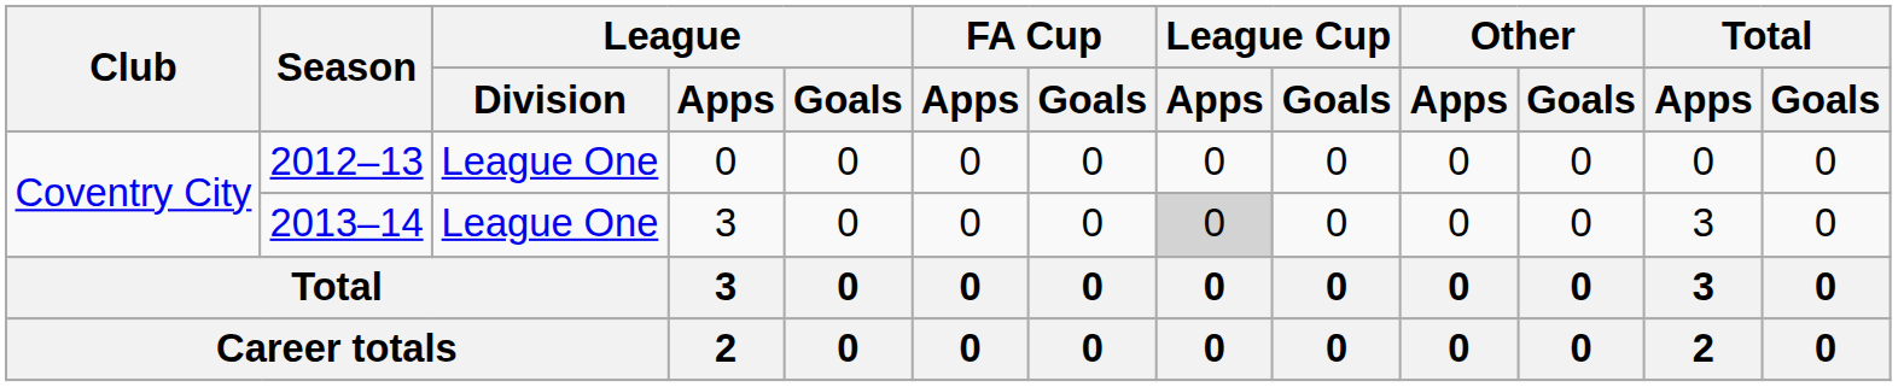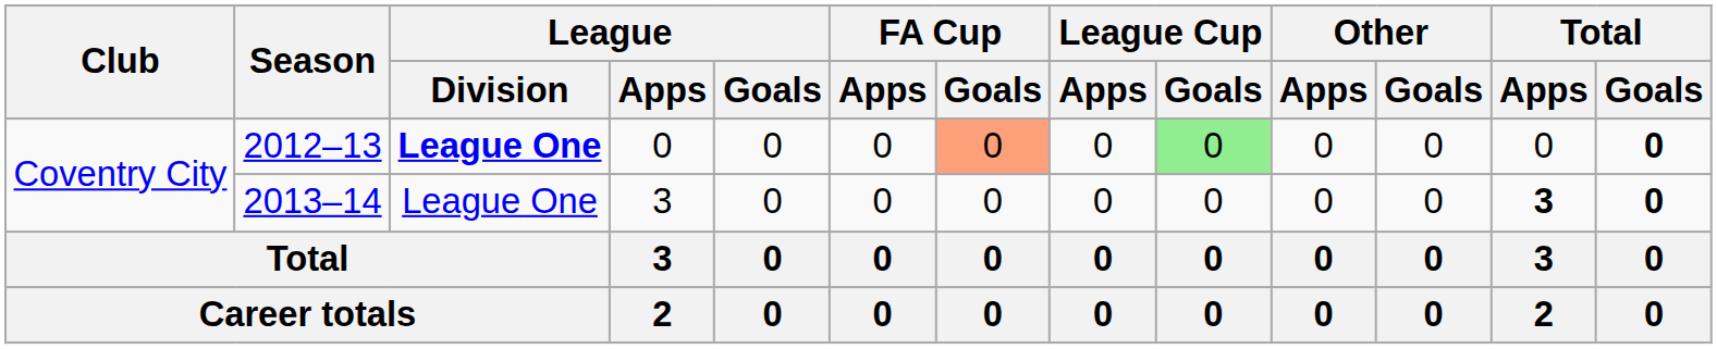2012–13 | League / Division: normal -> bold
2012–13 | FA Cup / Goals: no background -> lightsalmon background
2012–13 | League Cup / Goals: no background -> lightgreen background
2012–13 | Total / Goals: normal -> bold
2013–14 | League Cup / Apps: lightgrey background -> no background
2013–14 | Total / Apps: normal -> bold
2013–14 | Total / Goals: normal -> bold
